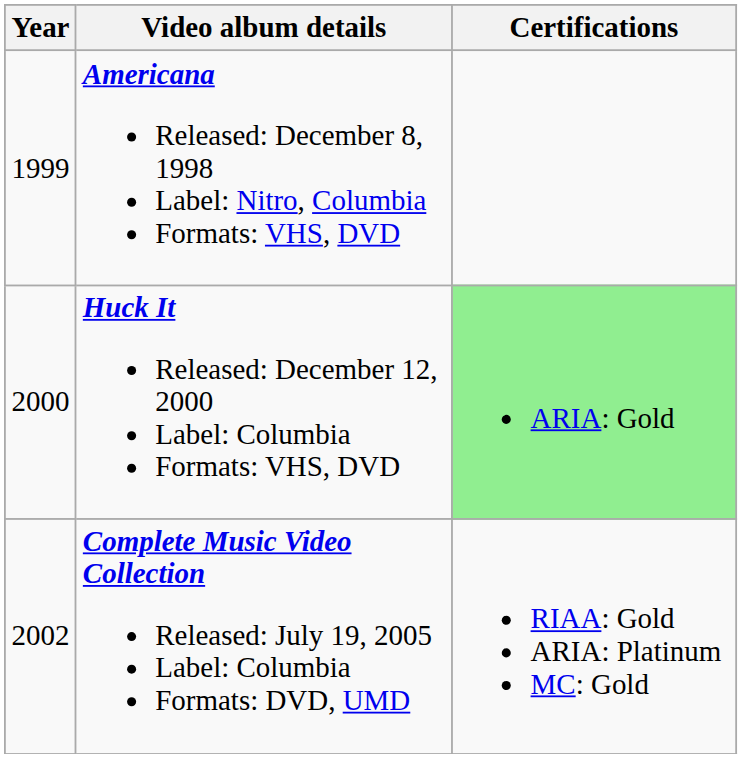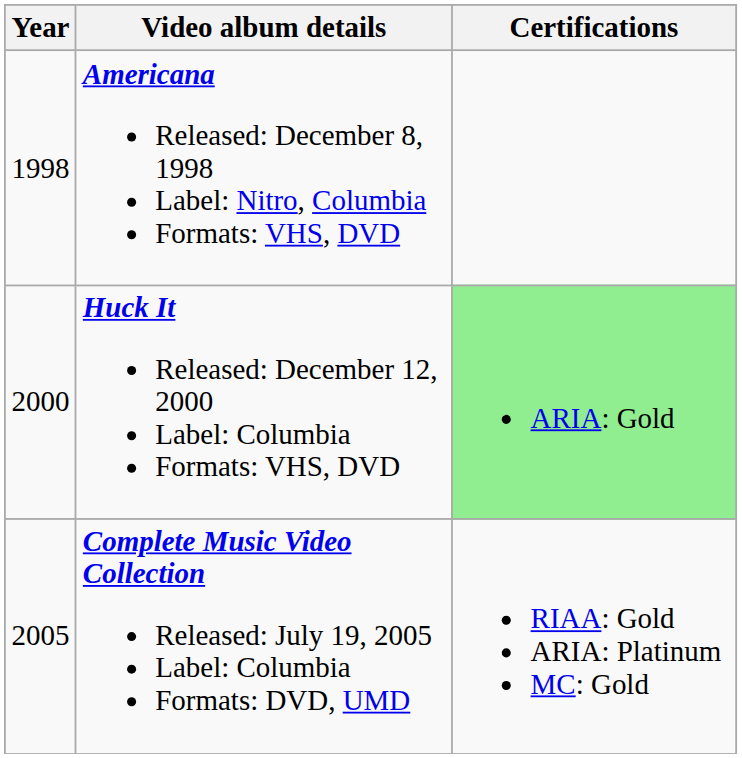row 2 | Year: 1999 -> 1998
row 4 | Year: 2002 -> 2005
